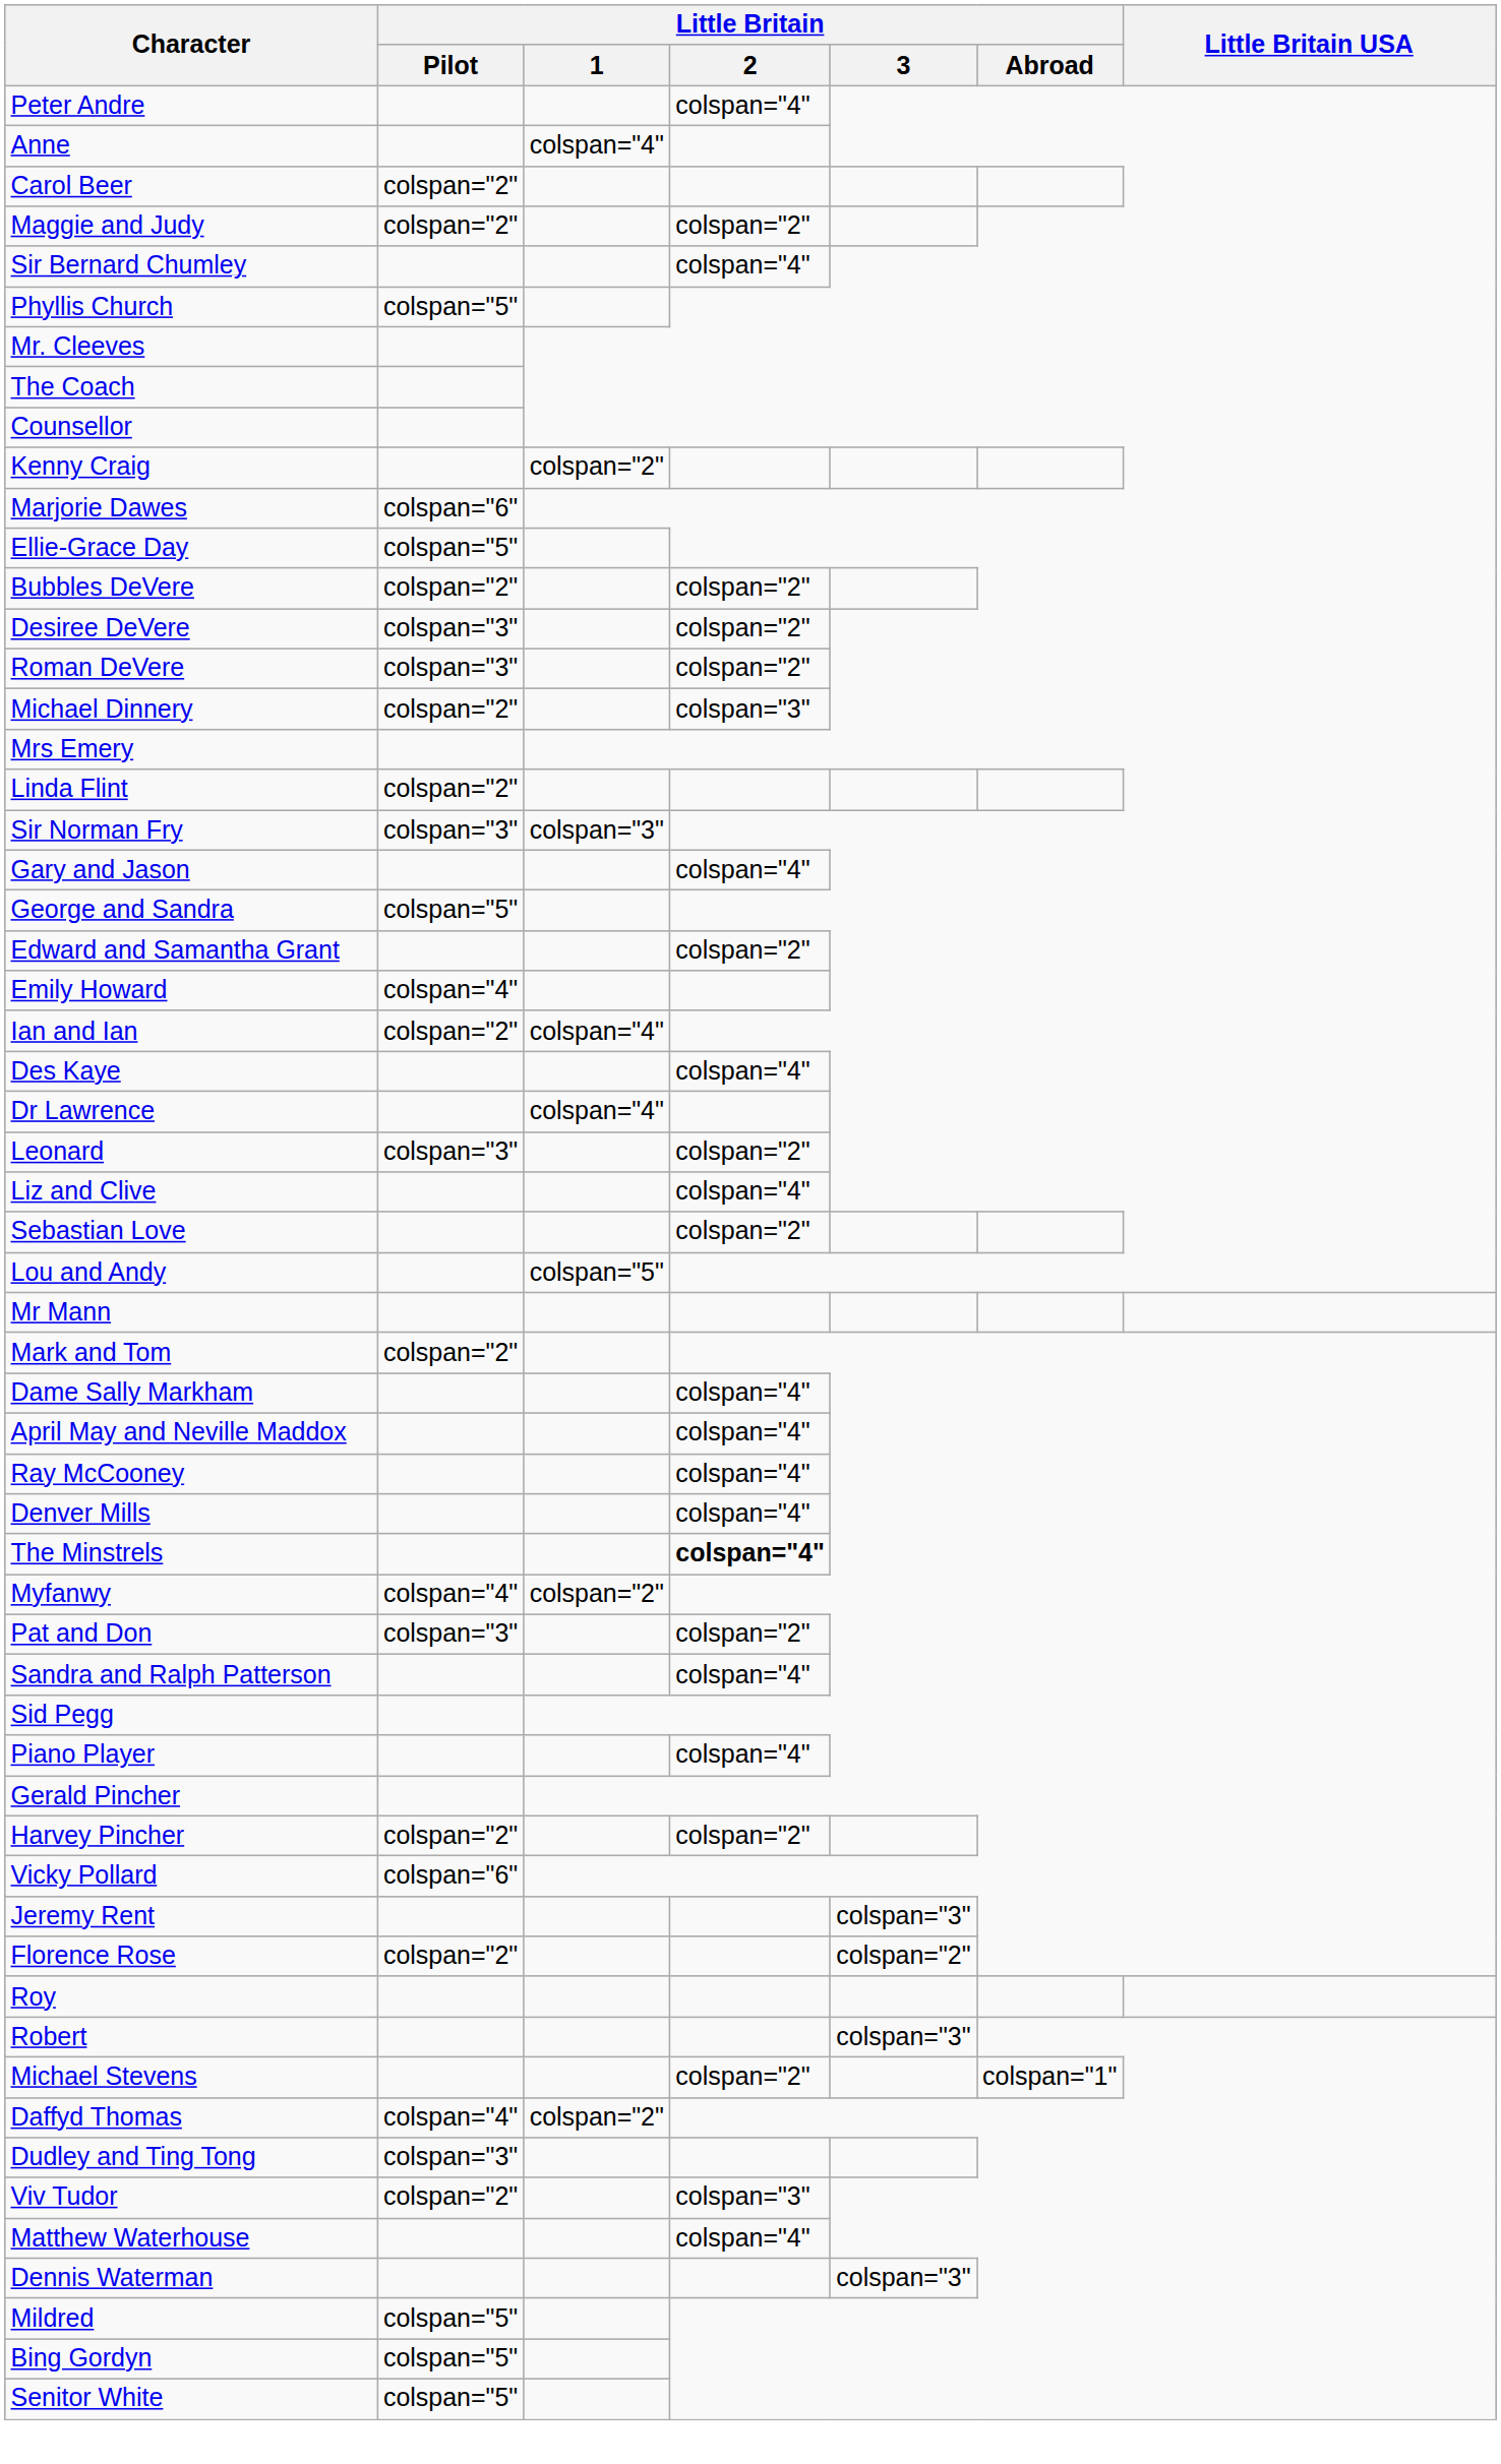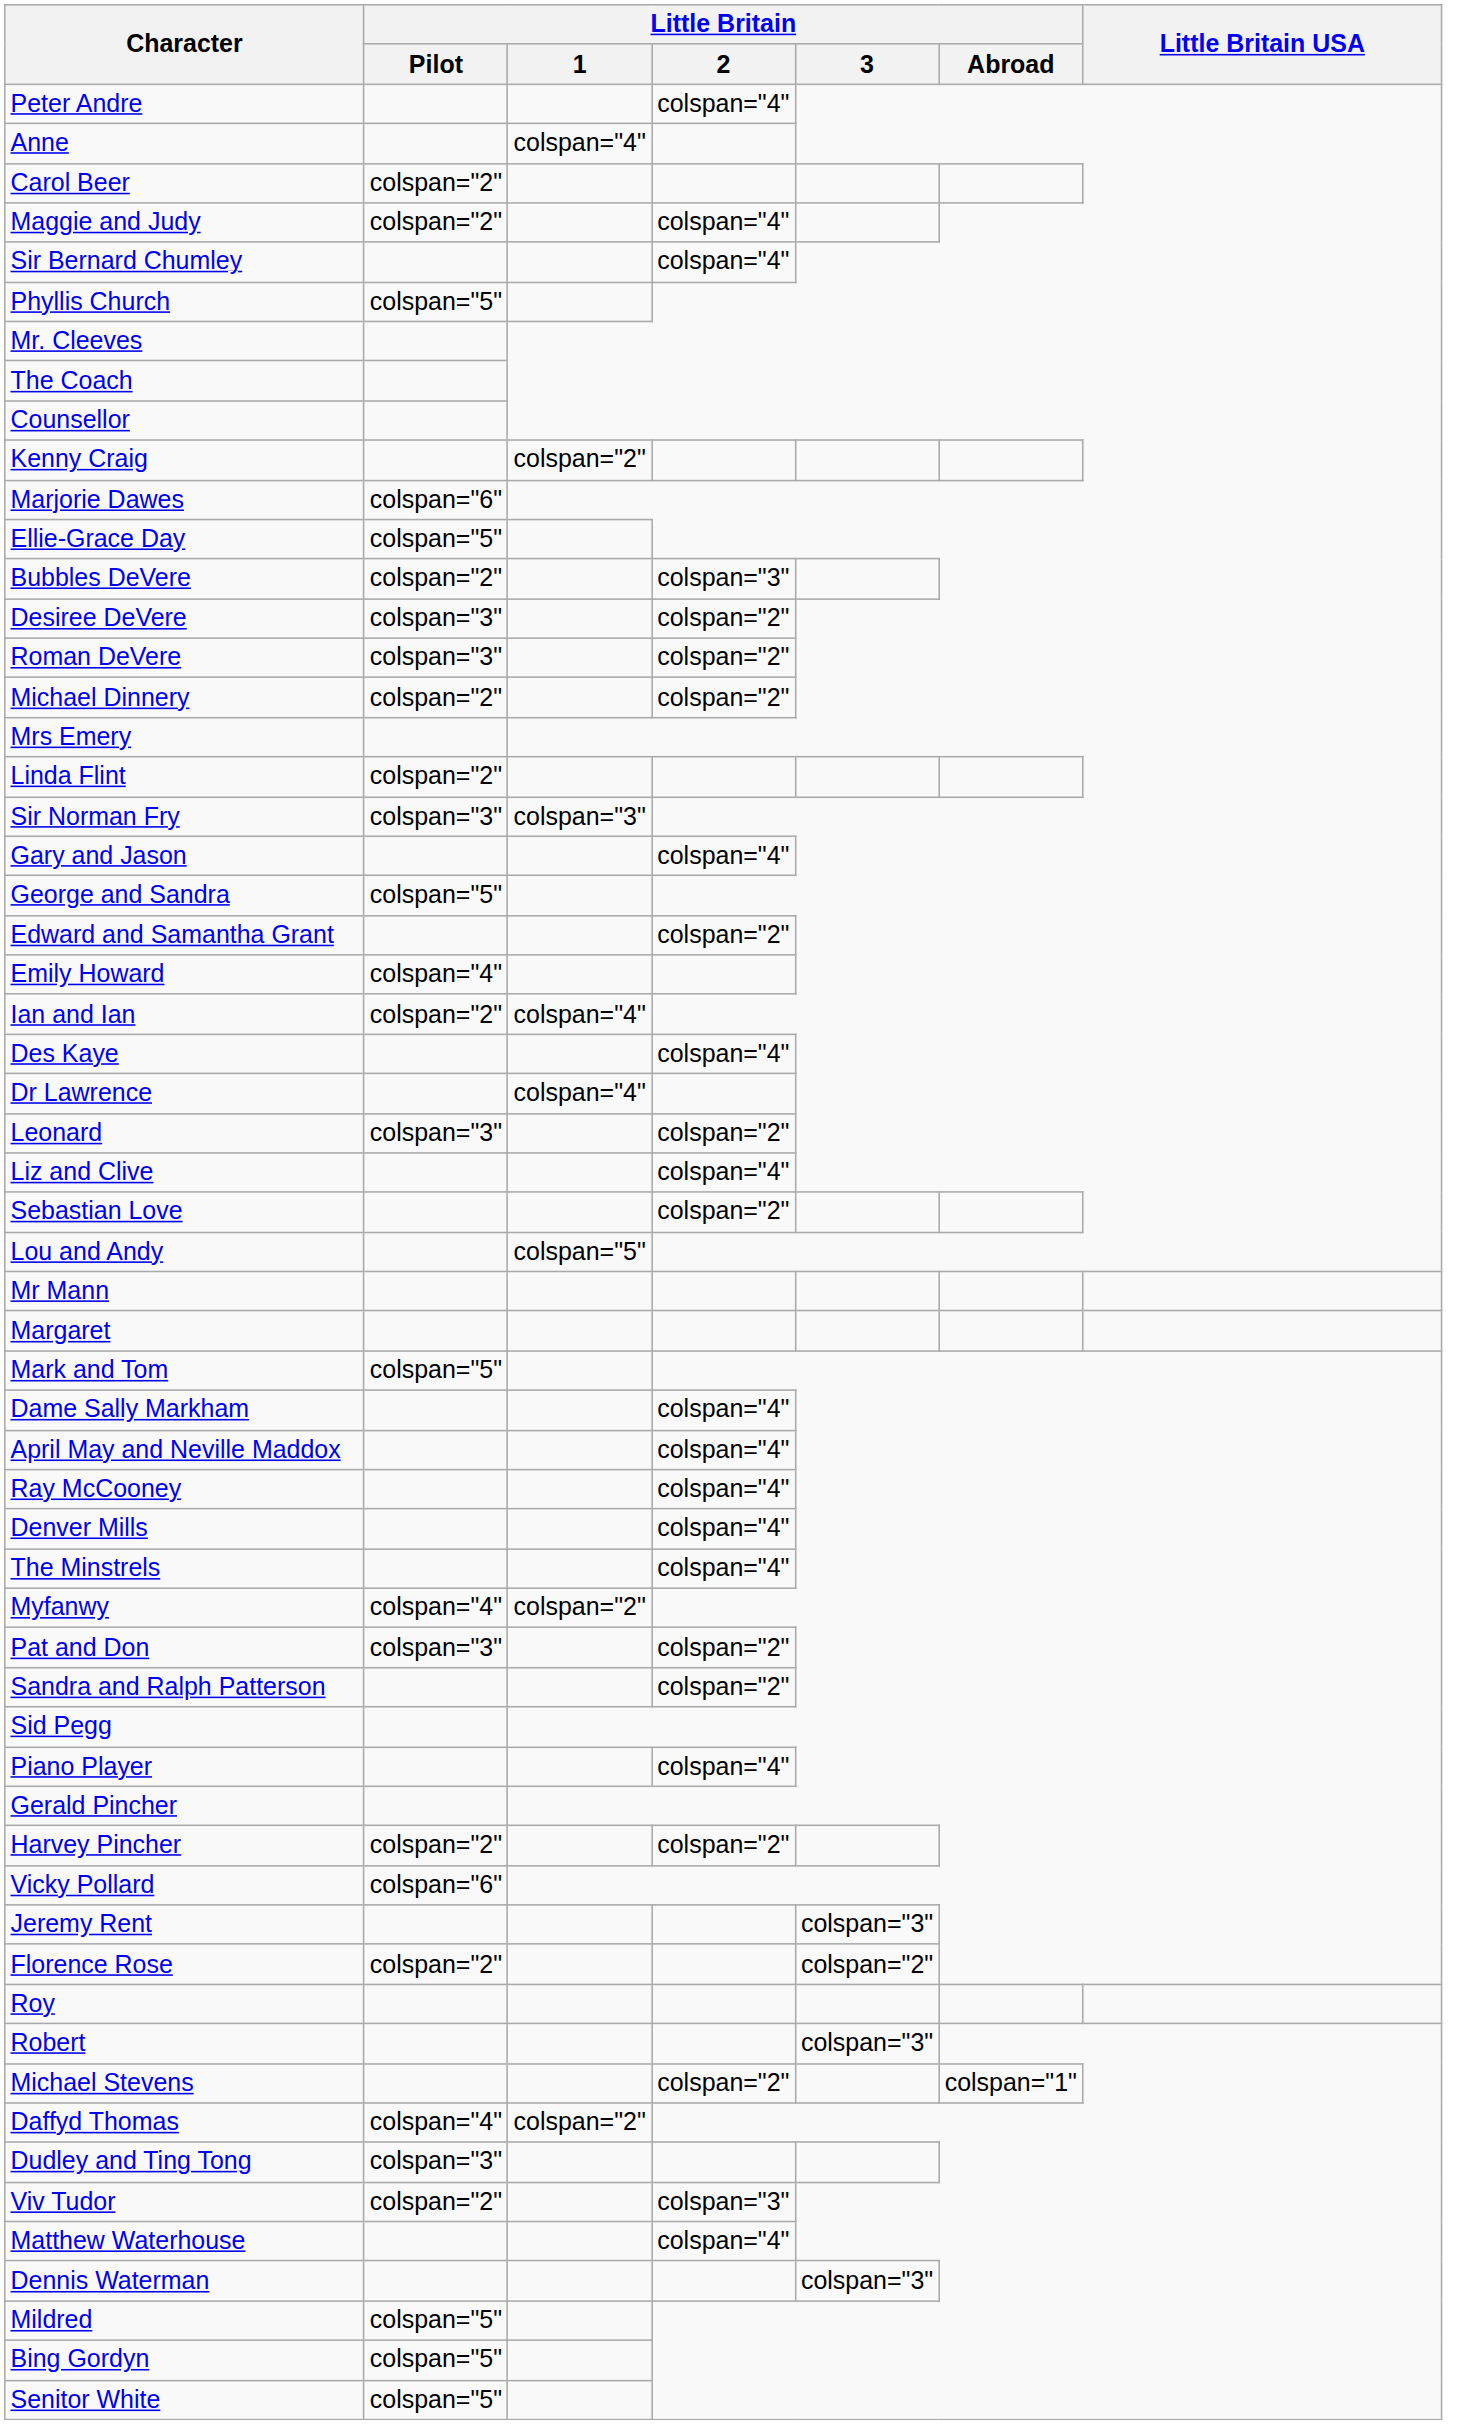Maggie and Judy | Little Britain / 2: colspan="2" -> colspan="4"
Bubbles DeVere | Little Britain / 2: colspan="2" -> colspan="3"
Michael Dinnery | Little Britain / 2: colspan="3" -> colspan="2"
+ row: Margaret
Mark and Tom | Little Britain / Pilot: colspan="2" -> colspan="5"
The Minstrels | Little Britain / 2: bold -> normal
Sandra and Ralph Patterson | Little Britain / 2: colspan="4" -> colspan="2"
